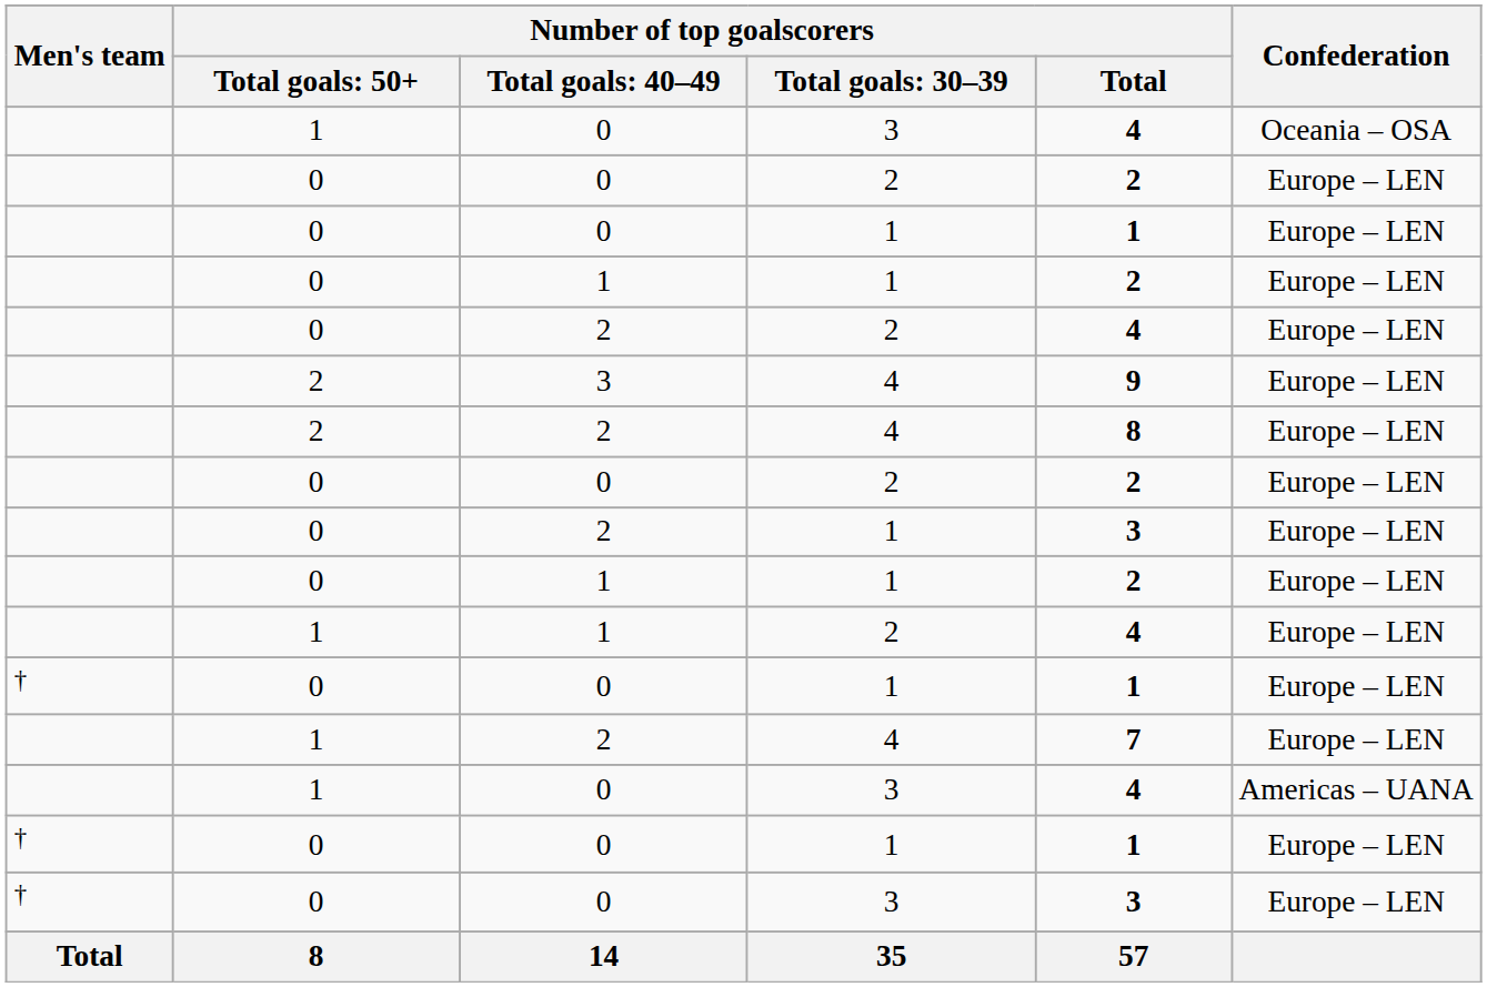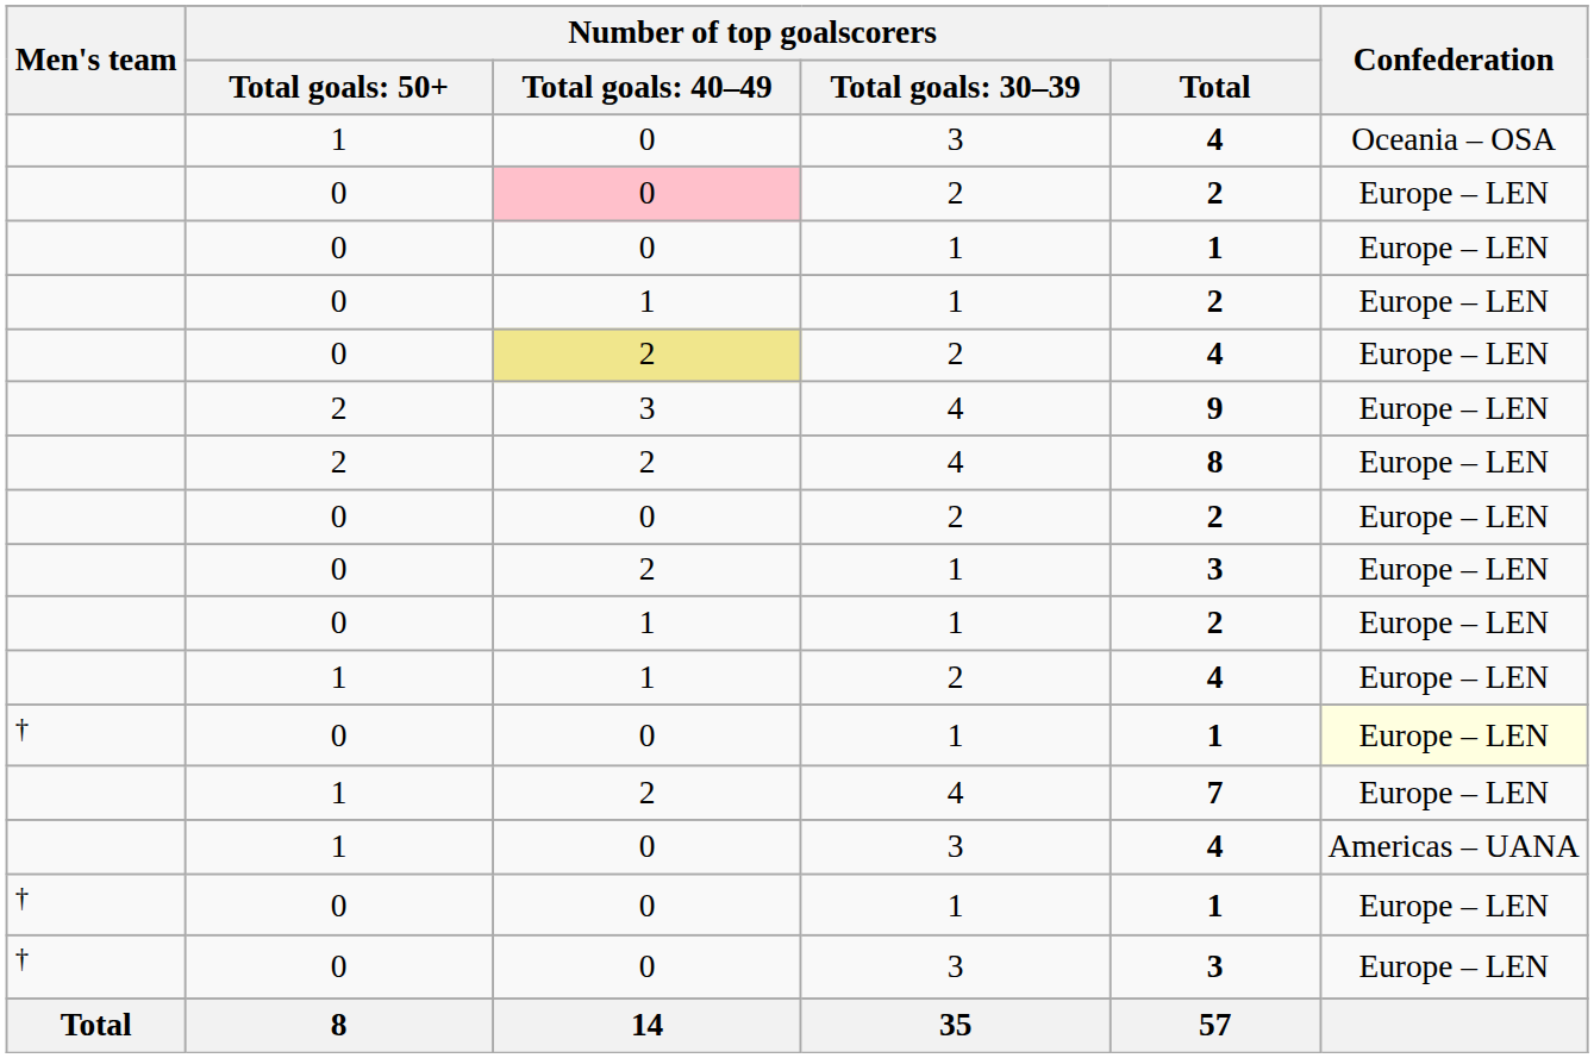row 4 | column 3: no background -> pink background
row 7 | column 3: no background -> khaki background
row 14 | Confederation: no background -> lightyellow background
